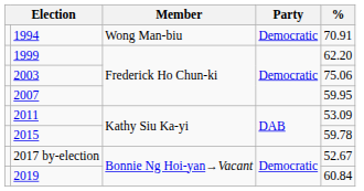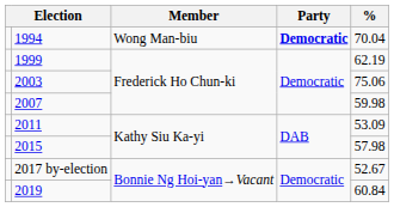1994 | Party: normal -> bold
1994 | %: 70.91 -> 70.04
1999 | %: 62.20 -> 62.19
2007 | %: 59.95 -> 59.98
2015 | %: 59.78 -> 57.98
